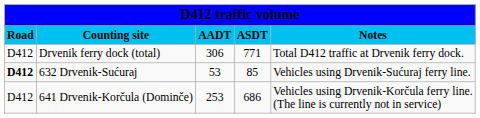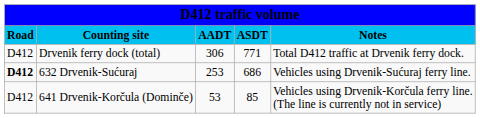632 Drvenik-Sućuraj | column 3: 53 -> 253
632 Drvenik-Sućuraj | column 4: 85 -> 686
641 Drvenik-Korčula (Dominče) | column 3: 253 -> 53
641 Drvenik-Korčula (Dominče) | column 4: 686 -> 85
